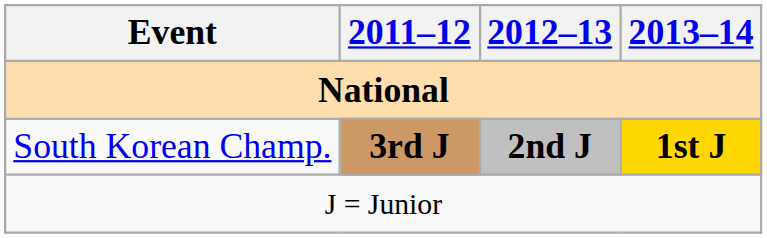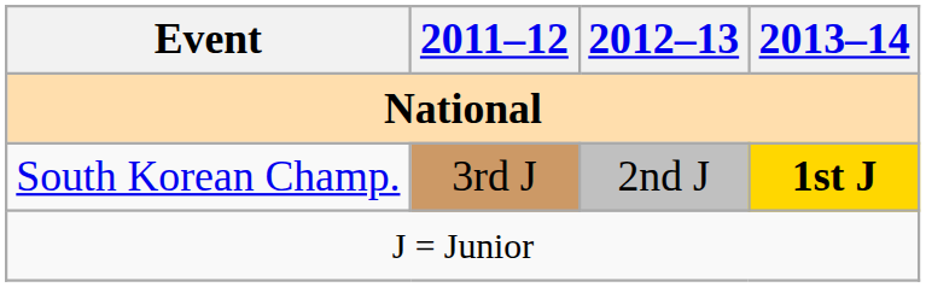South Korean Champ. | 2011–12: bold -> normal
South Korean Champ. | 2012–13: bold -> normal
